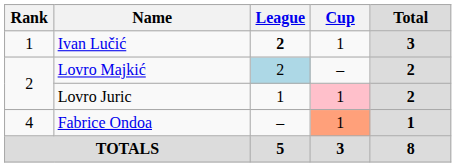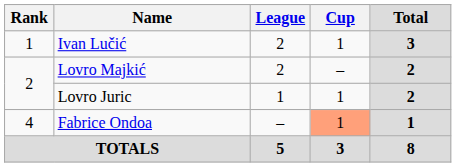Ivan Lučić | League: bold -> normal
Lovro Majkić | League: lightblue background -> no background
Lovro Juric | Cup: pink background -> no background
